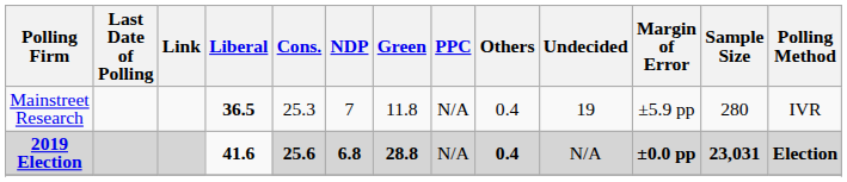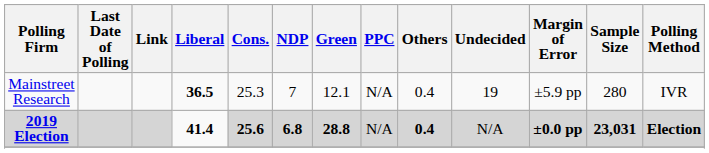Mainstreet Research | Green: 11.8 -> 12.1
2019 Election | Liberal: 41.6 -> 41.4
